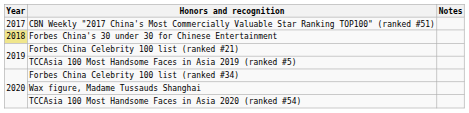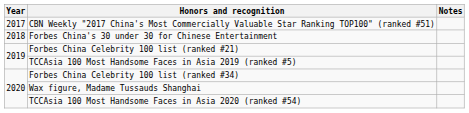Forbes China's 30 under 30 for Chinese Entertainment | Year: khaki background -> no background
